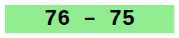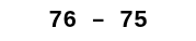row 1 | column 1: lightgreen background -> no background
